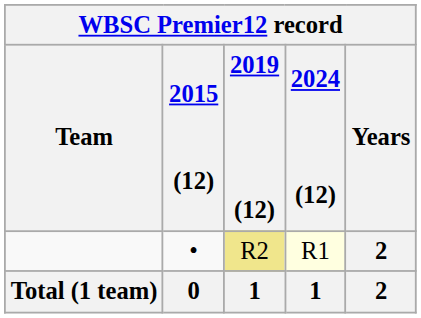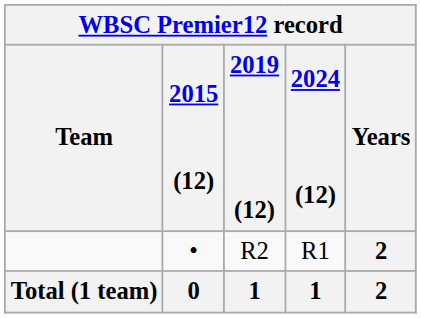row 3 | 2019 (12): khaki background -> no background
row 3 | 2024 (12): lightyellow background -> no background
